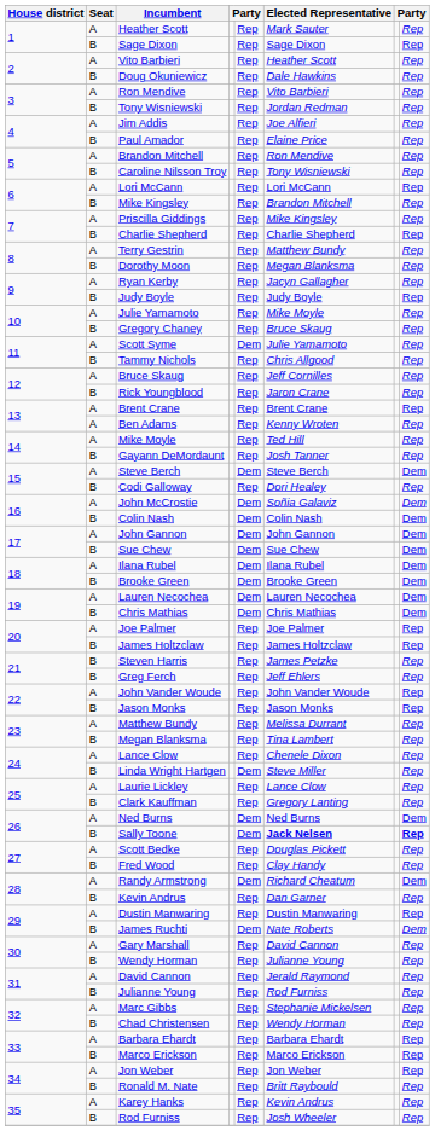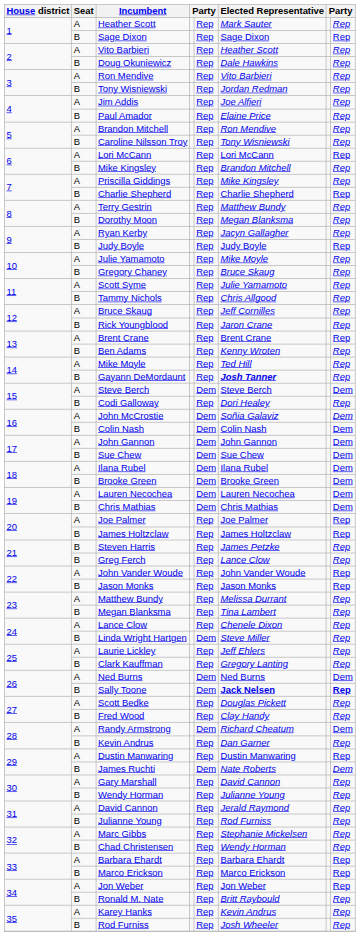Scott Syme | column 5: Dem -> Rep
Ben Adams | Seat: A -> B
Gayann DeMordaunt | Elected Representative: normal -> bold
Greg Ferch | Elected Representative: Jeff Ehlers -> Lance Clow
Laurie Lickley | Elected Representative: Lance Clow -> Jeff Ehlers
